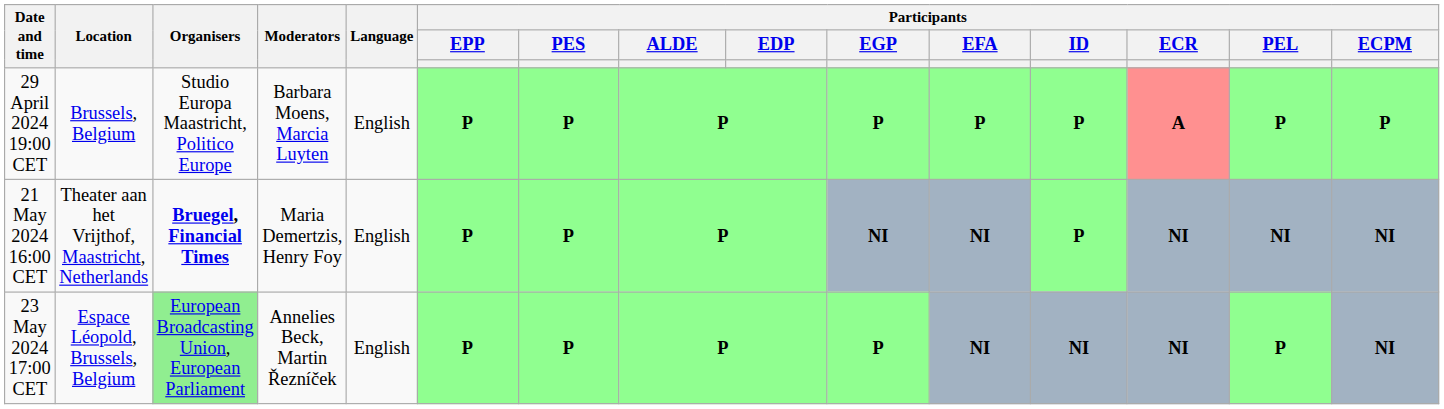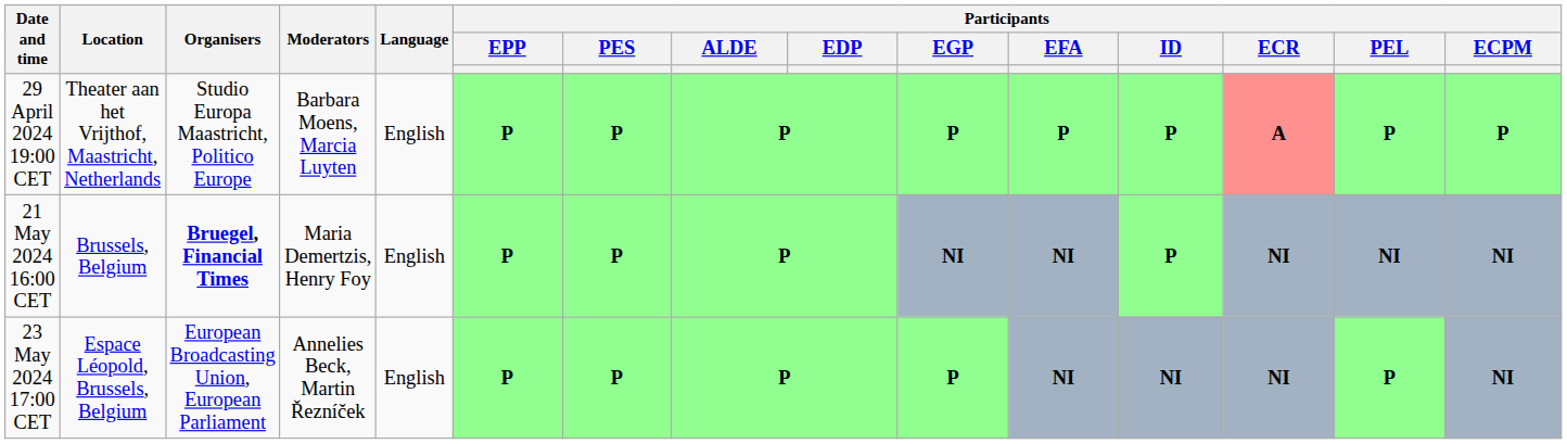29 April 2024 19:00 CET | Location: Brussels, Belgium -> Theater aan het Vrijthof, Maastricht, Netherlands
21 May 2024 16:00 CET | Location: Theater aan het Vrijthof, Maastricht, Netherlands -> Brussels, Belgium
23 May 2024 17:00 CET | Organisers: lightgreen background -> no background
